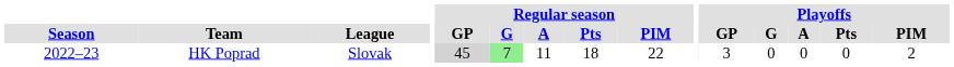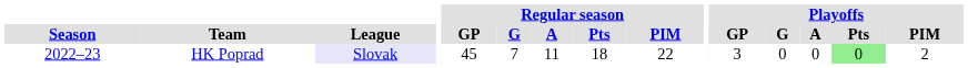HK Poprad | League: no background -> lavender background
HK Poprad | Regular season / GP: lightgrey background -> no background
HK Poprad | Regular season / G: lightgreen background -> no background
HK Poprad | Playoffs / Pts: no background -> lightgreen background
